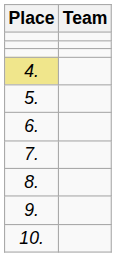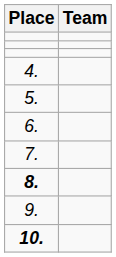row 5 | Place: khaki background -> no background
row 9 | Place: normal -> bold
row 11 | Place: normal -> bold
